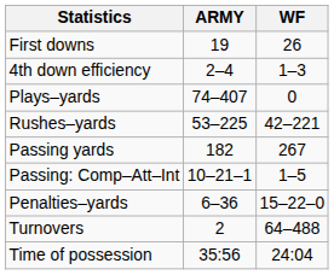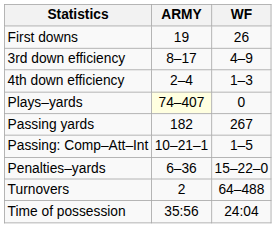+ row: 3rd down efficiency | 8–17 | 4–9
Plays–yards | ARMY: no background -> lightyellow background
- row: Rushes–yards | 53–225 | 42–221
